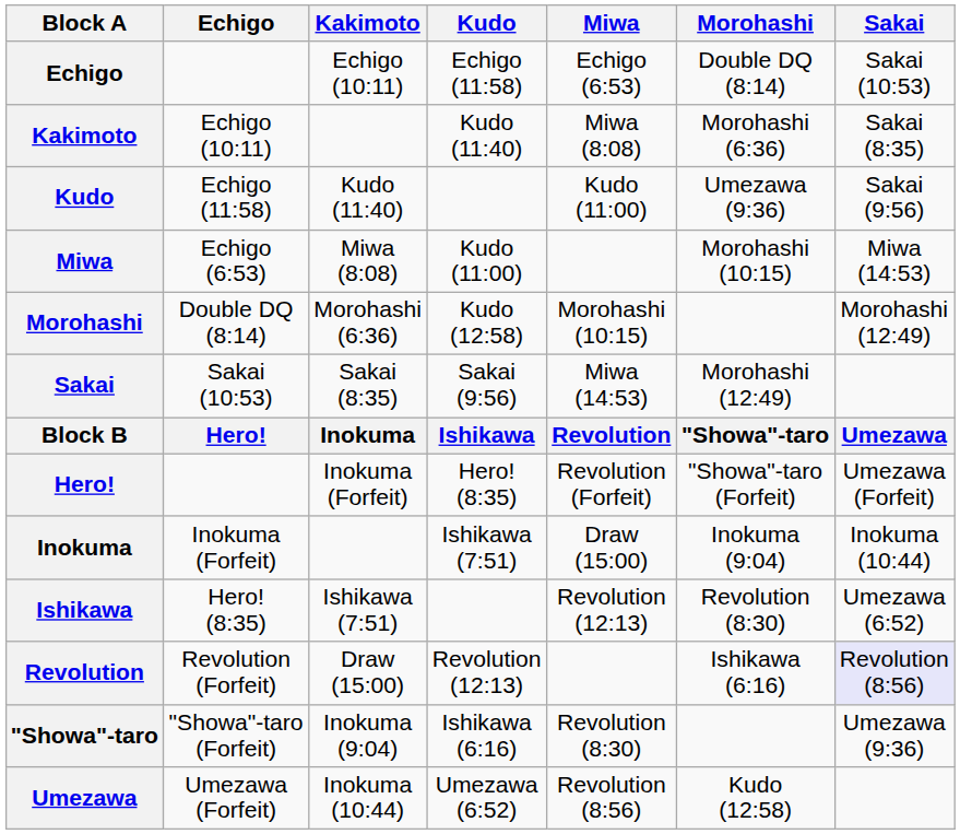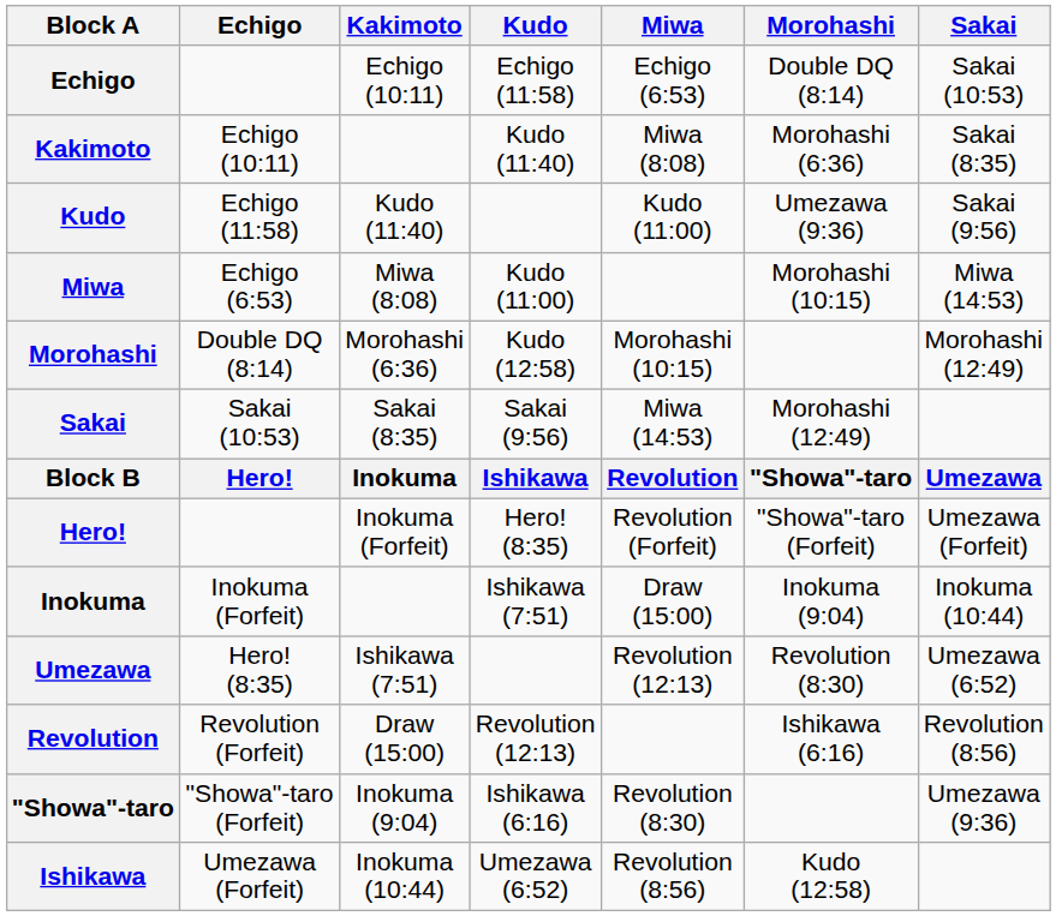row 11 | Block A: Ishikawa -> Umezawa
row 12 | Sakai: lavender background -> no background
row 14 | Block A: Umezawa -> Ishikawa
